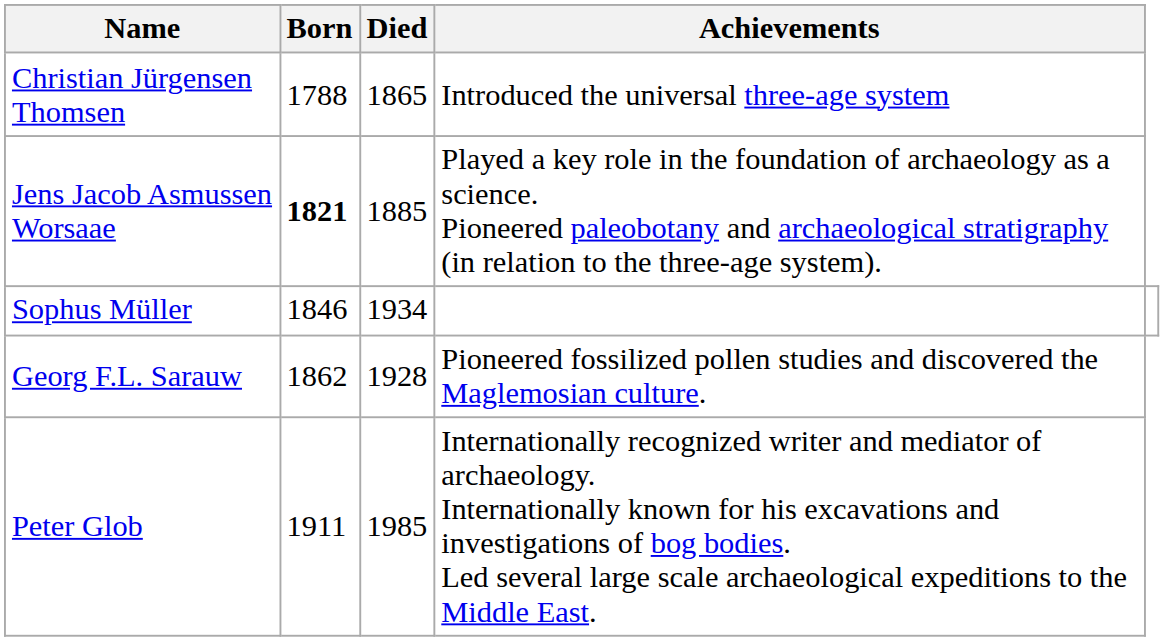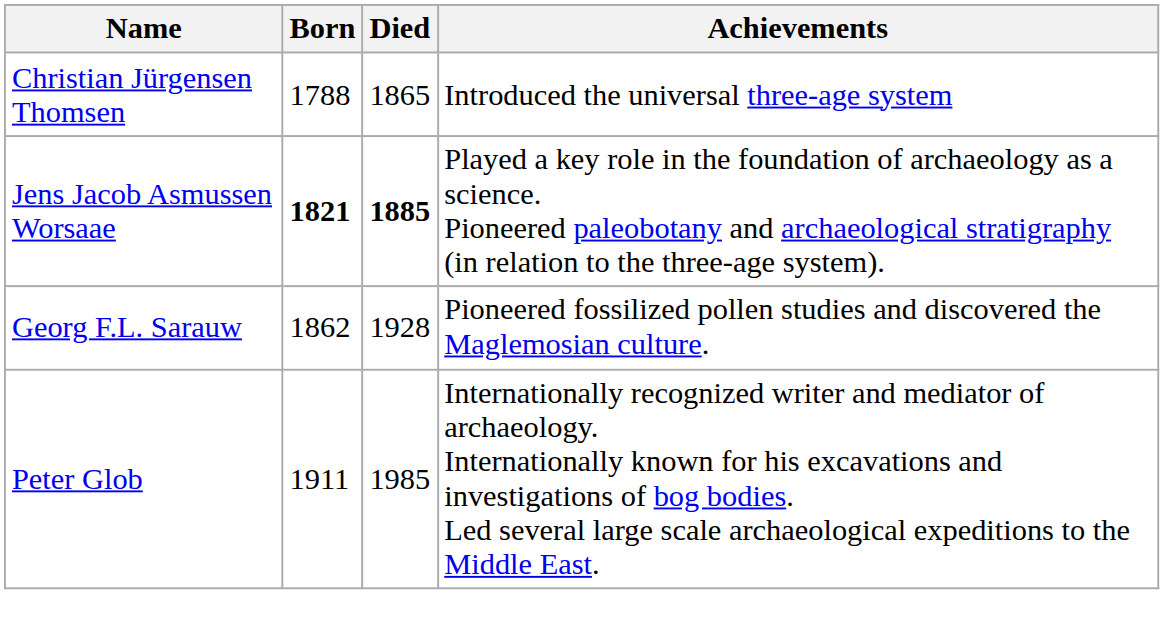Jens Jacob Asmussen Worsaae | Died: normal -> bold
- row: Sophus Müller | 1846 | 1934
